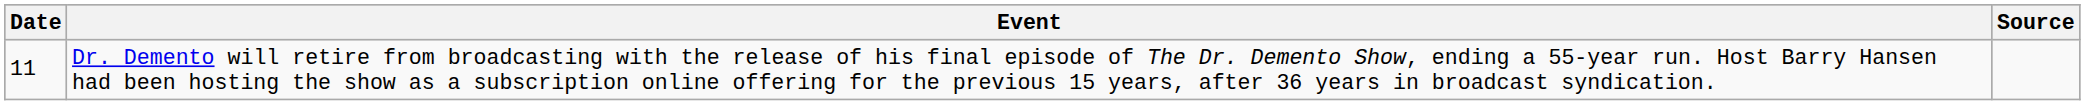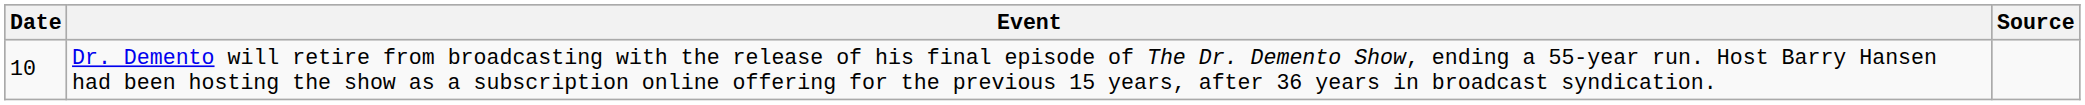row 2 | Date: 11 -> 10
